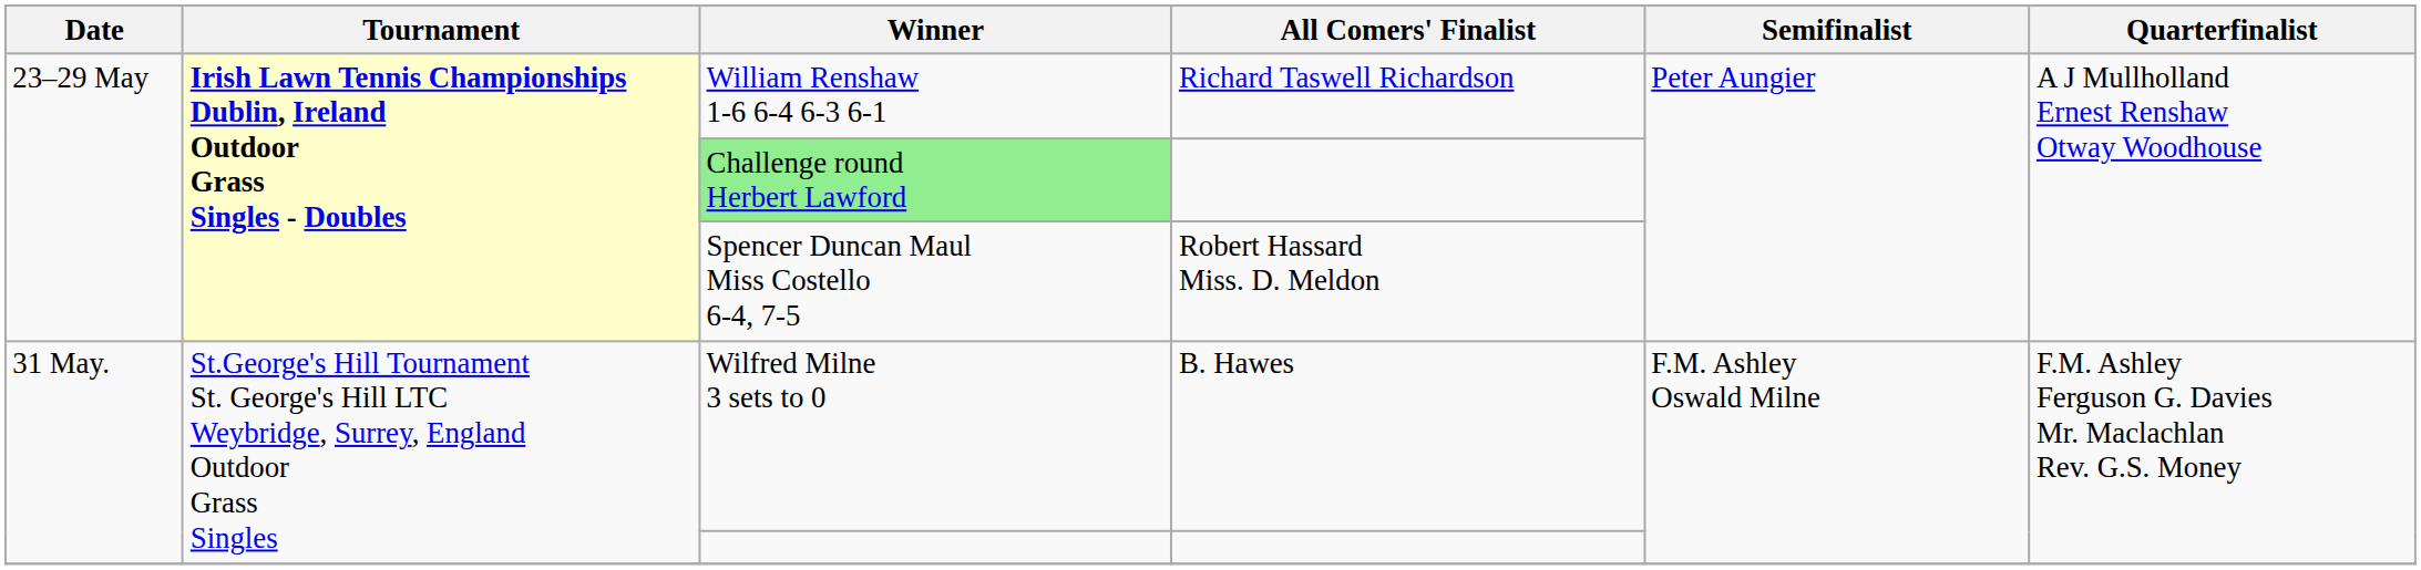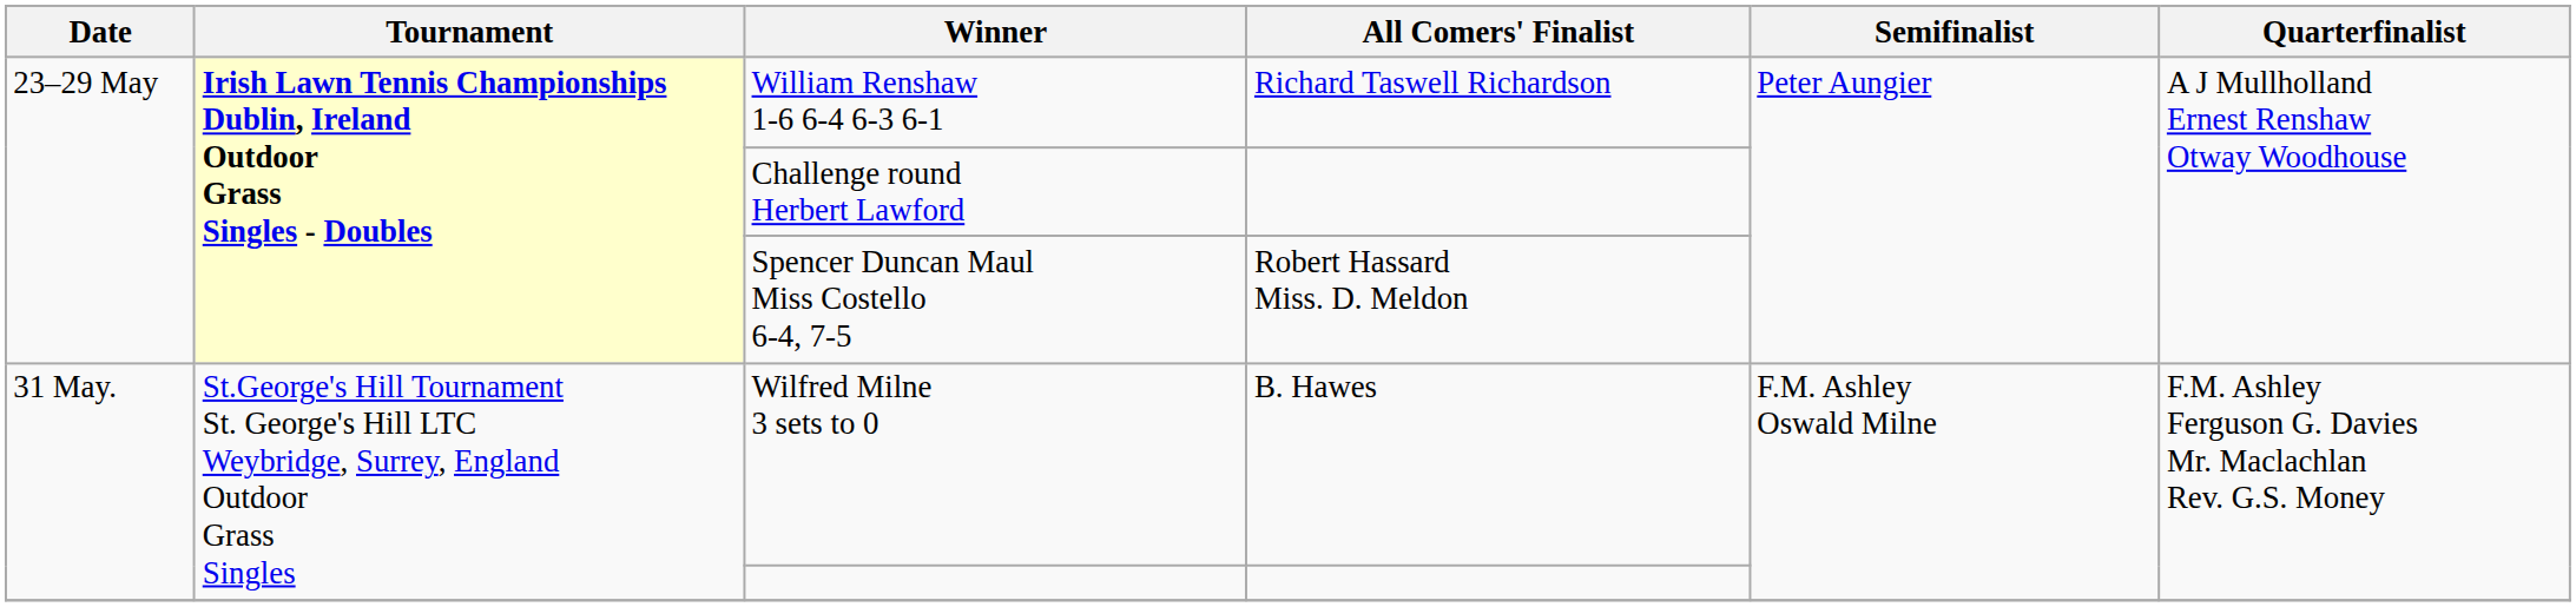Challenge round Herbert Lawford | Winner: lightgreen background -> no background
